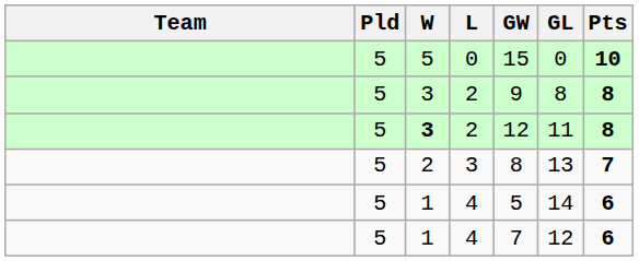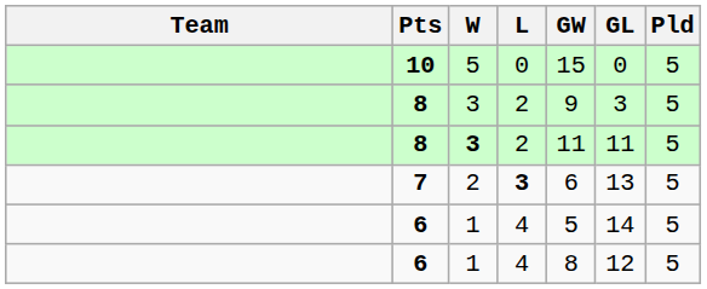columns swapped: Pld <-> Pts
row 3 | GL: 8 -> 3
row 4 | GW: 12 -> 11
row 5 | L: normal -> bold
row 5 | GW: 8 -> 6
row 7 | GW: 7 -> 8
